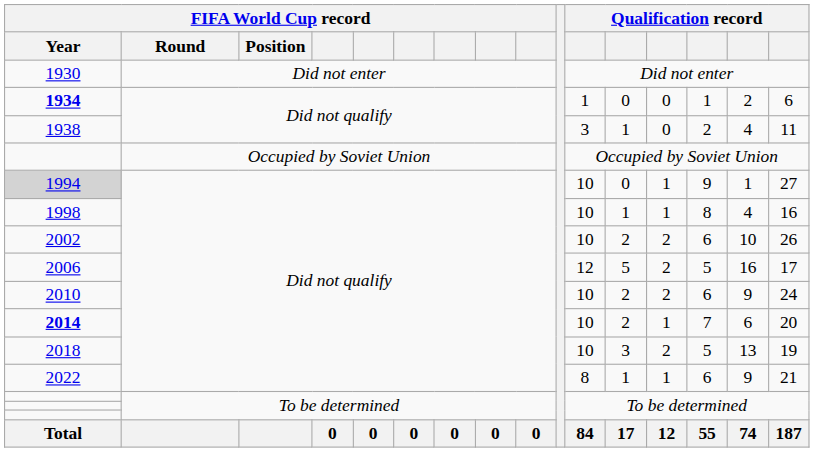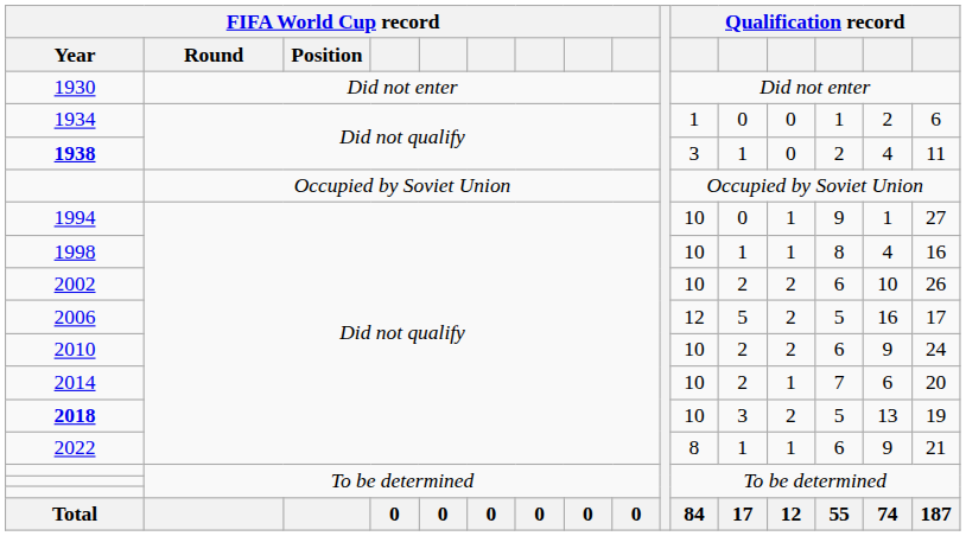1934 | FIFA World Cup record / Year: bold -> normal
1938 | FIFA World Cup record / Year: normal -> bold
1994 | FIFA World Cup record / Year: lightgrey background -> no background
2014 | FIFA World Cup record / Year: bold -> normal
2018 | FIFA World Cup record / Year: normal -> bold
